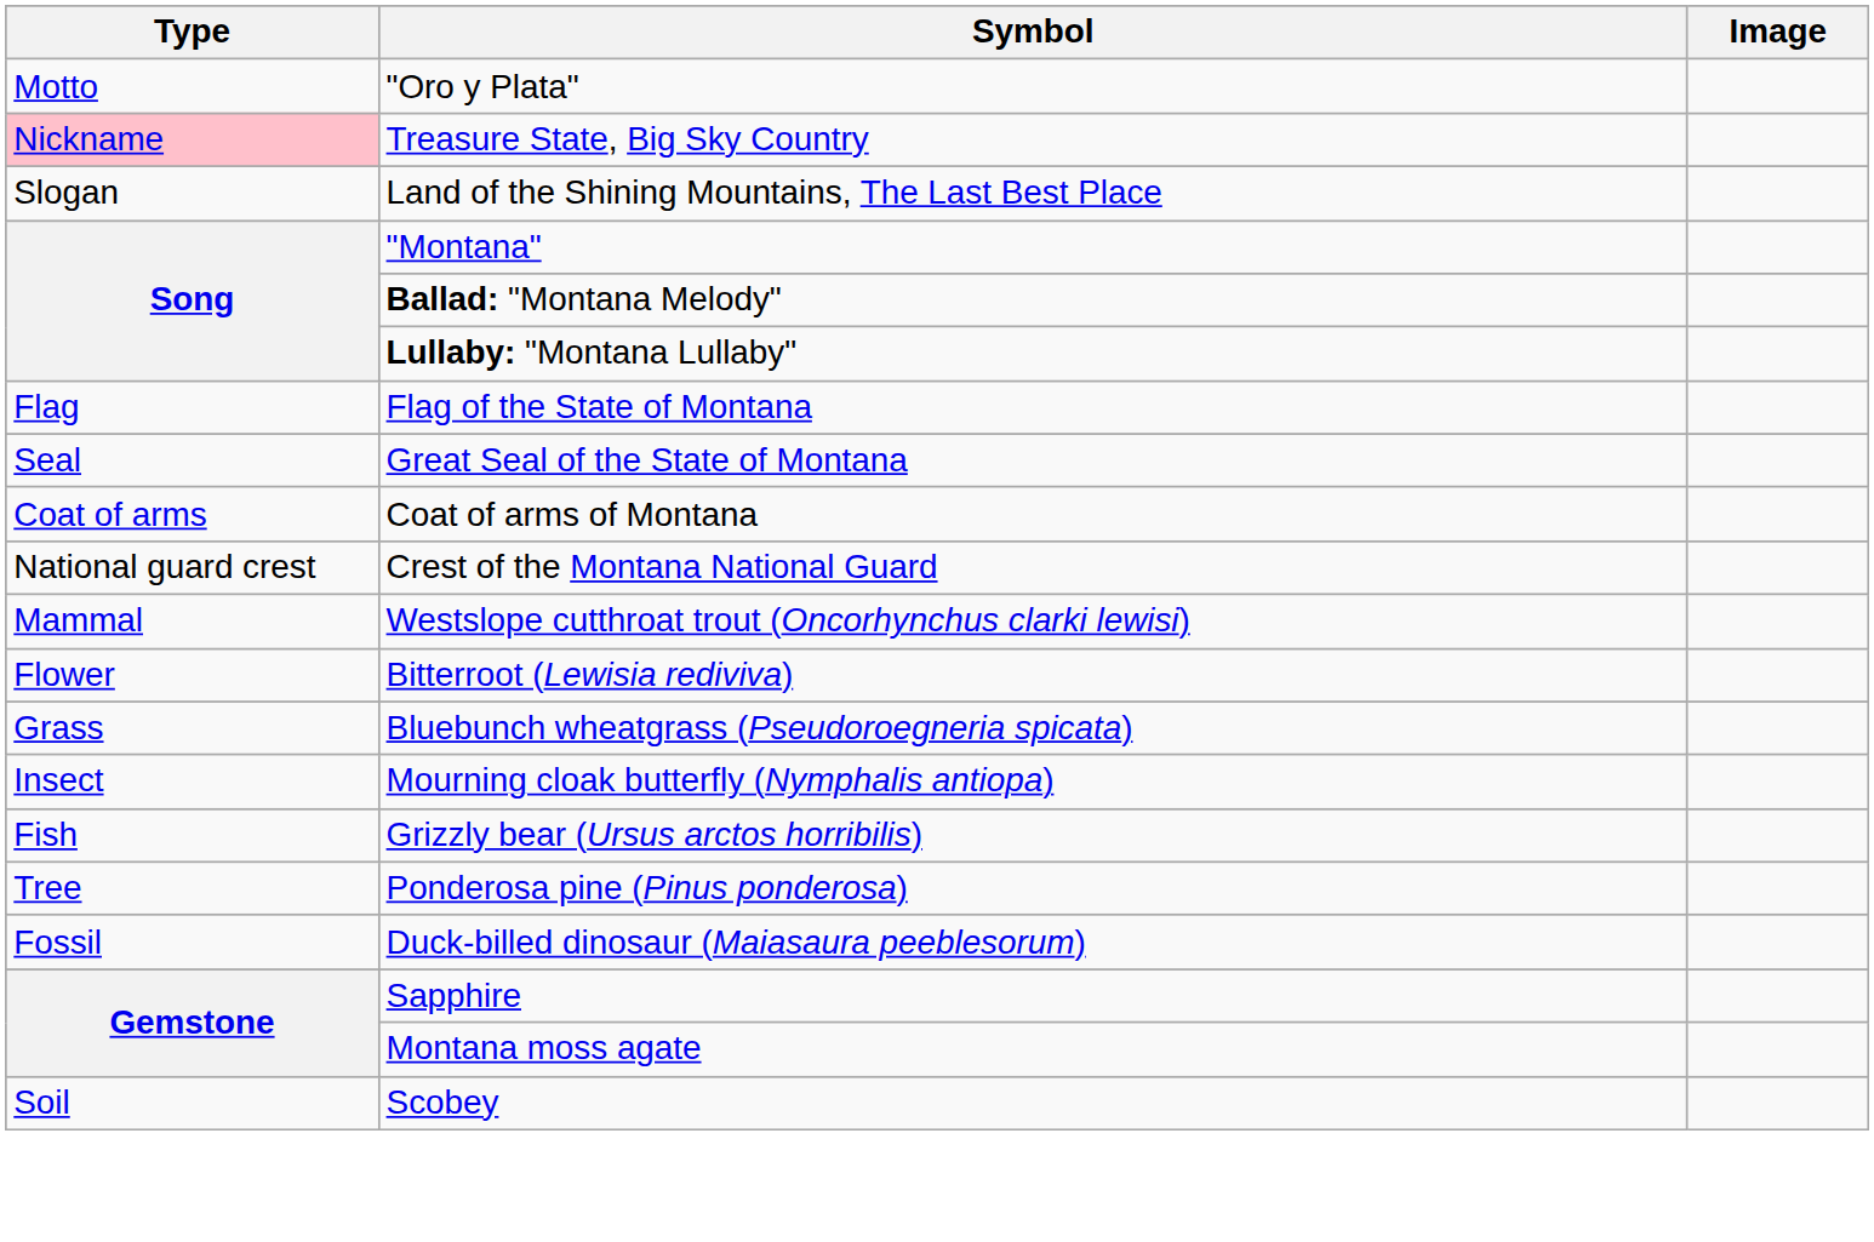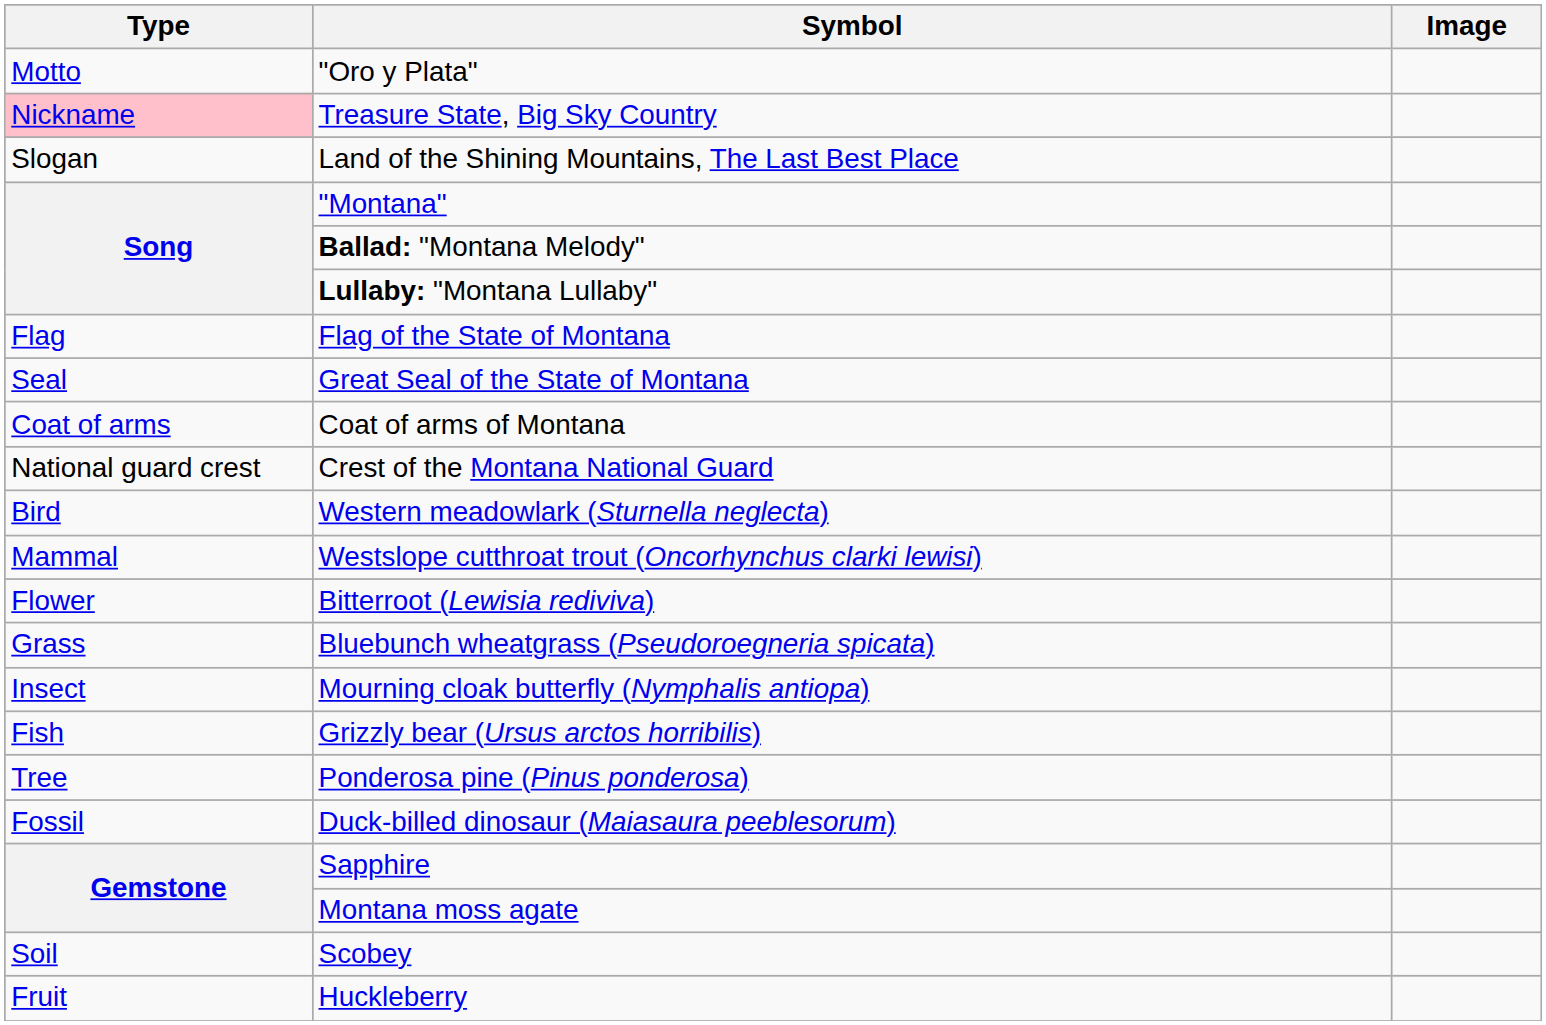+ row: Bird | Western meadowlark (Sturnella neglecta)
+ row: Fruit | Huckleberry
